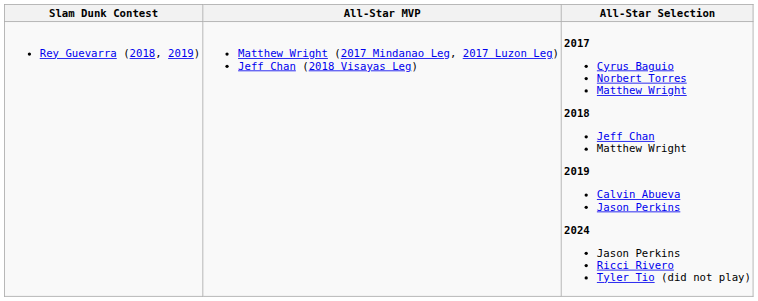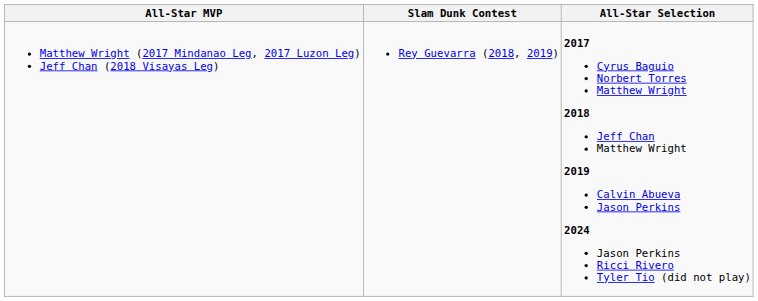columns swapped: All-Star MVP <-> Slam Dunk Contest
